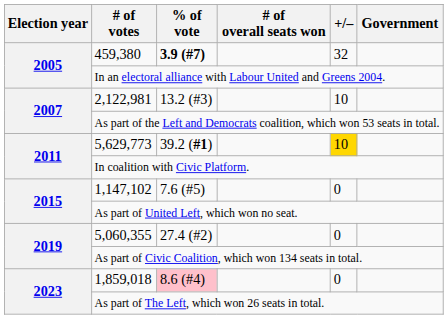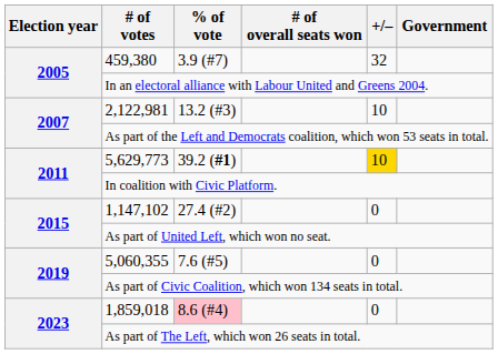459,380 | % of vote: bold -> normal
1,147,102 | % of vote: 7.6 (#5) -> 27.4 (#2)
5,060,355 | % of vote: 27.4 (#2) -> 7.6 (#5)
